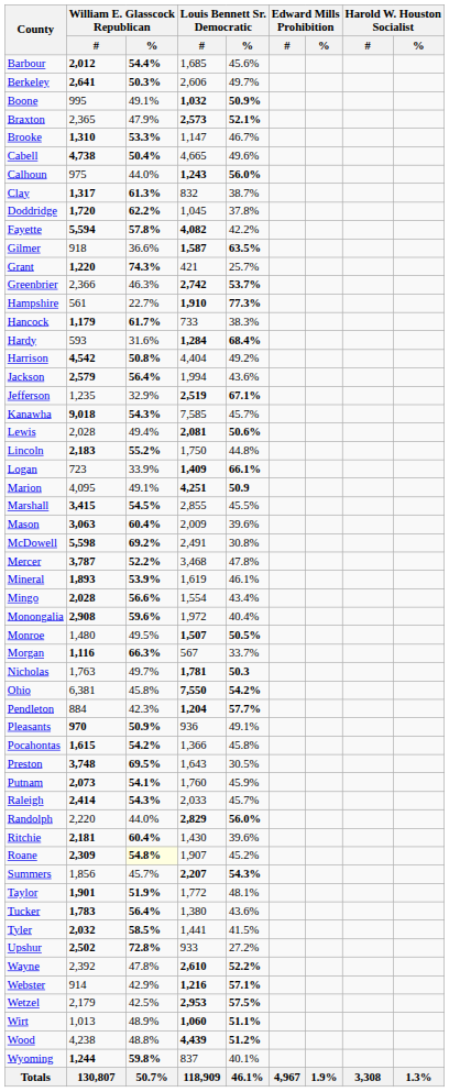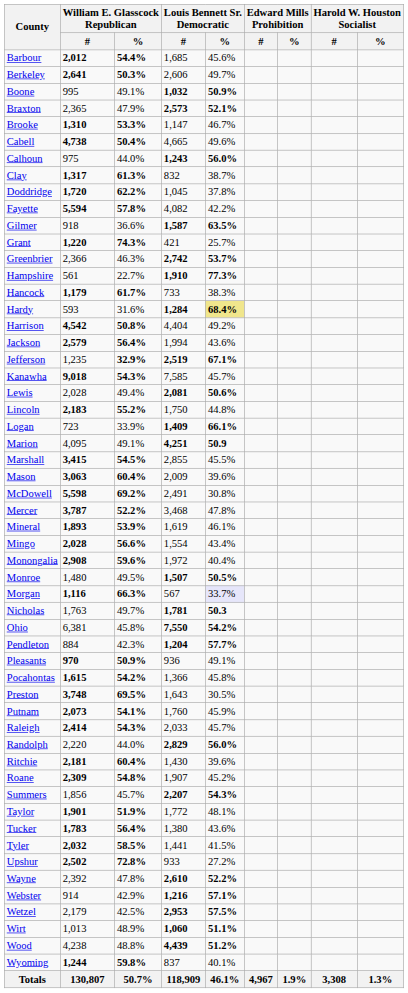Fayette | Louis Bennett Sr. Democratic / #: bold -> normal
Hardy | Louis Bennett Sr. Democratic / %: no background -> khaki background
Jefferson | William E. Glasscock Republican / %: normal -> bold
Morgan | Louis Bennett Sr. Democratic / %: no background -> lavender background
Roane | William E. Glasscock Republican / %: lightyellow background -> no background
